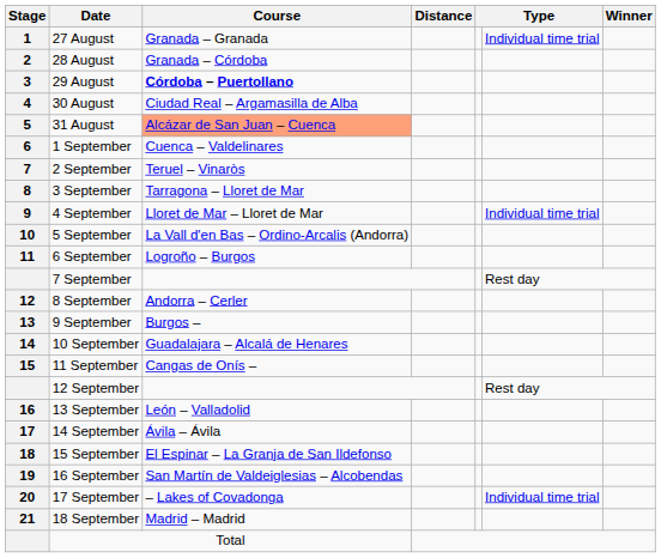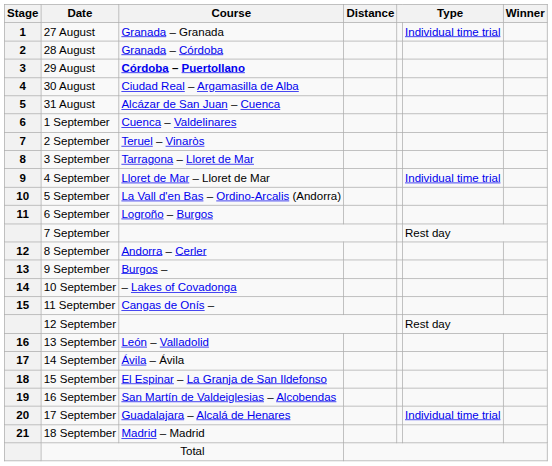31 August | Course: lightsalmon background -> no background
10 September | Course: Guadalajara – Alcalá de Henares -> – Lakes of Covadonga
17 September | Course: – Lakes of Covadonga -> Guadalajara – Alcalá de Henares
